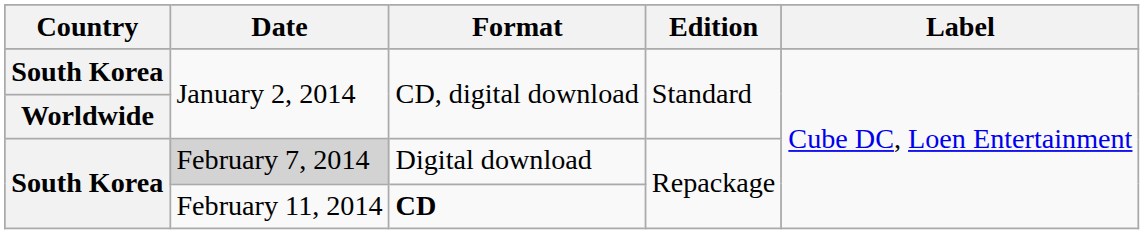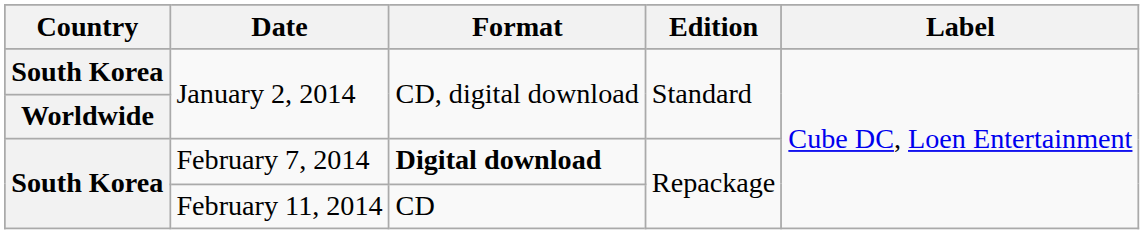February 7, 2014 | Date: lightgrey background -> no background
February 7, 2014 | Format: normal -> bold
February 11, 2014 | Format: bold -> normal
